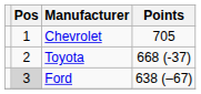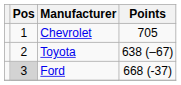Toyota | Points: 668 (-37) -> 638 (–67)
Ford | Points: 638 (–67) -> 668 (-37)
